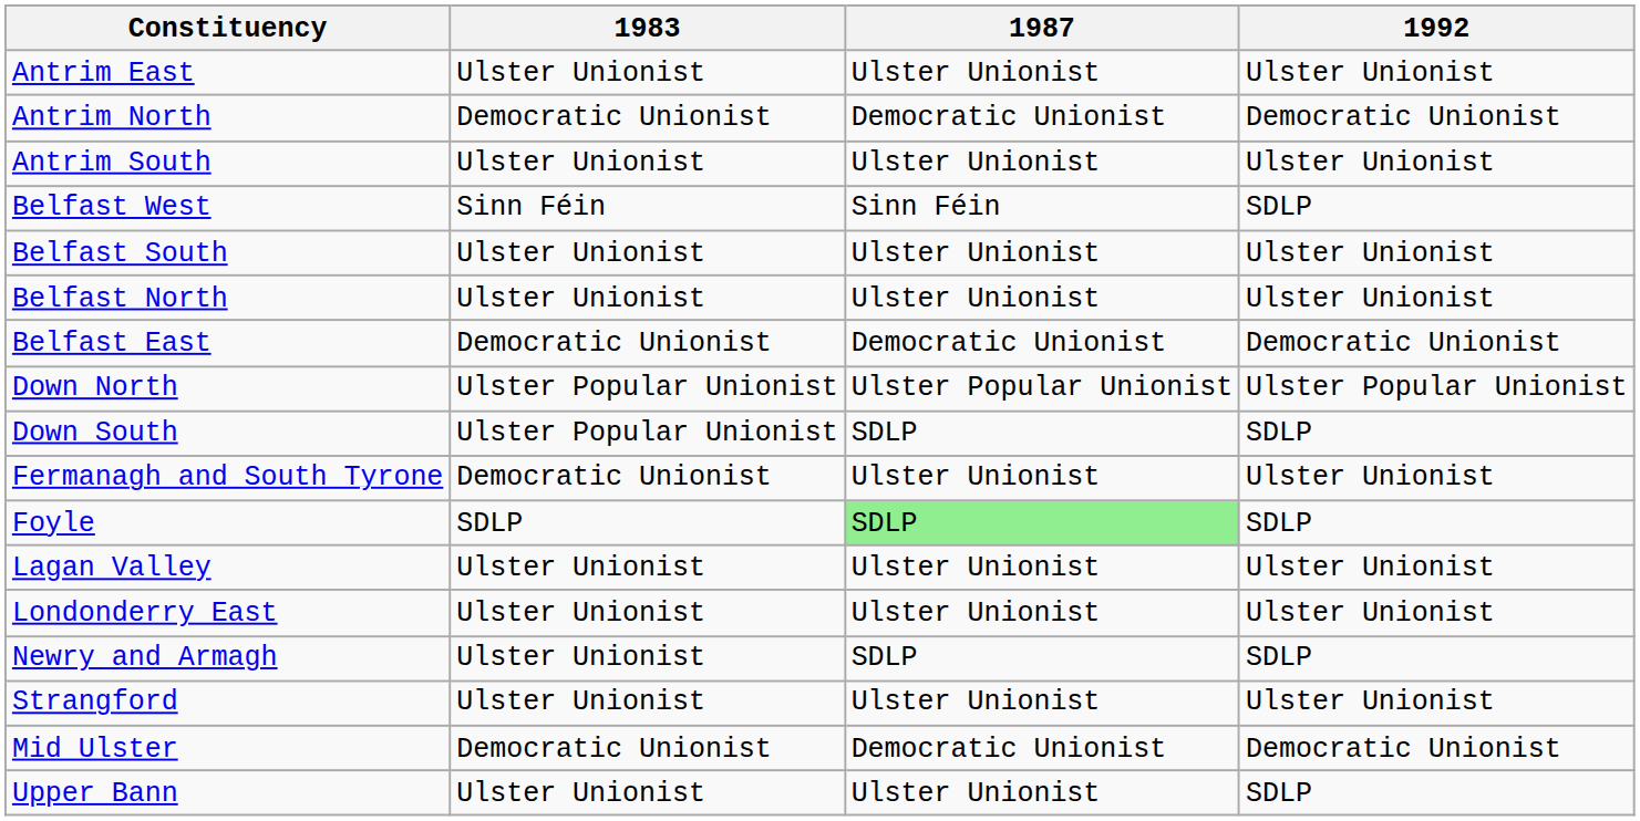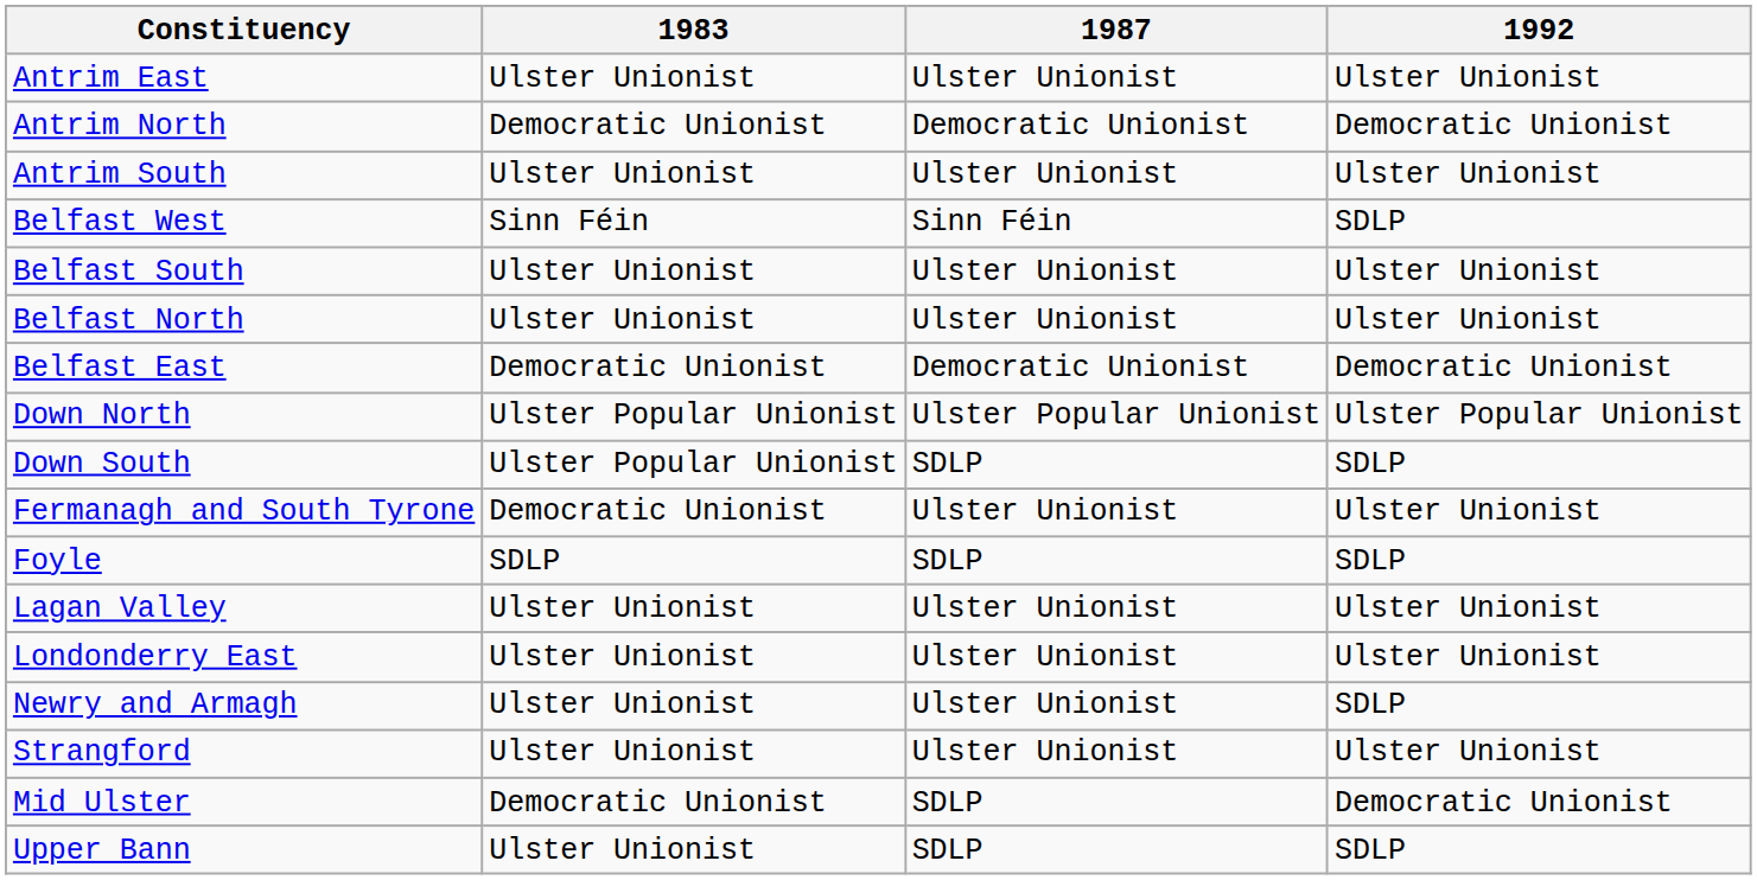Foyle | 1987: lightgreen background -> no background
Newry and Armagh | 1987: SDLP -> Ulster Unionist
Mid Ulster | 1987: Democratic Unionist -> SDLP
Upper Bann | 1987: Ulster Unionist -> SDLP
